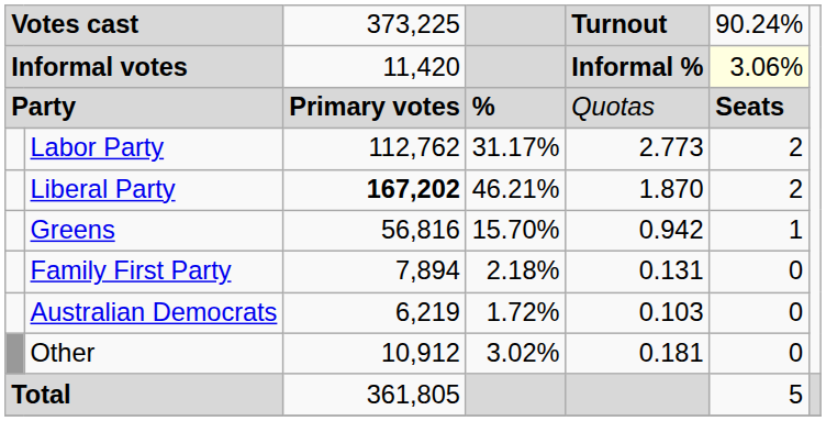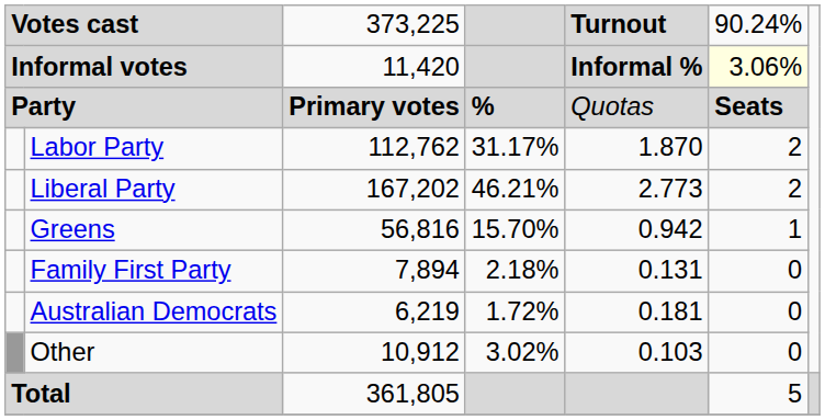Labor Party | column 5: 2.773 -> 1.870
Liberal Party | column 3: bold -> normal
Liberal Party | column 5: 1.870 -> 2.773
Australian Democrats | column 5: 0.103 -> 0.181
Other | column 5: 0.181 -> 0.103
